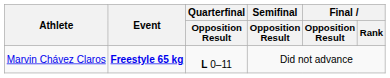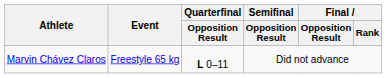Marvin Chávez Claros | Event: bold -> normal
